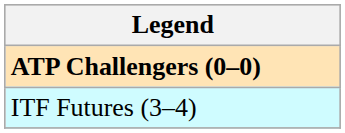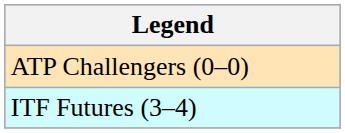row 2 | column 1: bold -> normal
